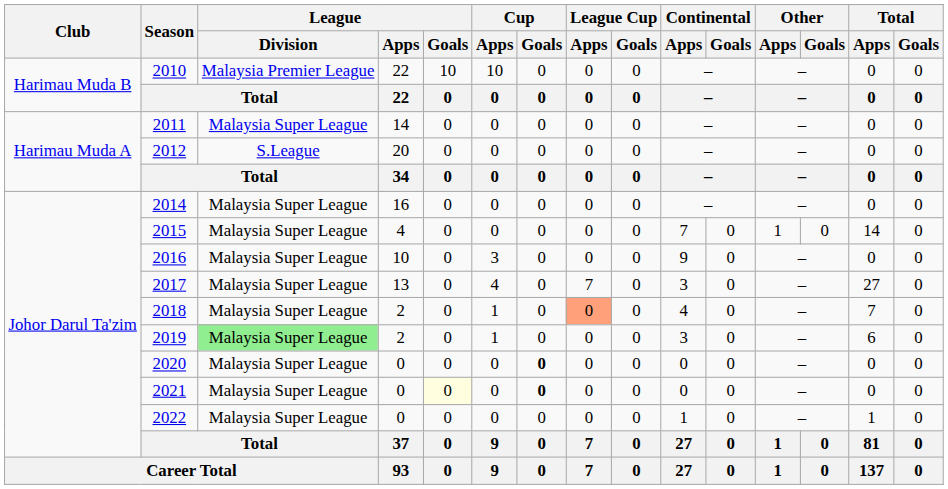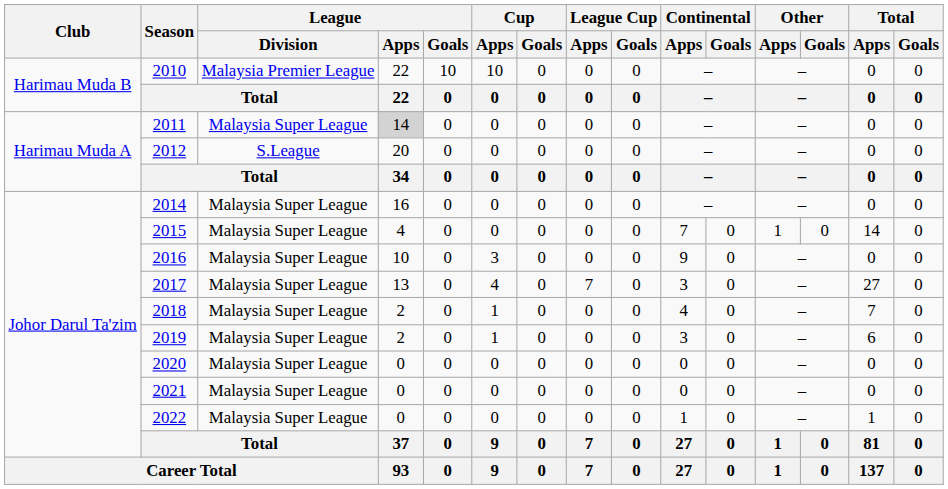2011 | League / Apps: no background -> lightgrey background
2018 | League Cup / Apps: lightsalmon background -> no background
2019 | League / Division: lightgreen background -> no background
2020 | Cup / Goals: bold -> normal
2021 | League / Goals: lightyellow background -> no background
2021 | Cup / Goals: bold -> normal
